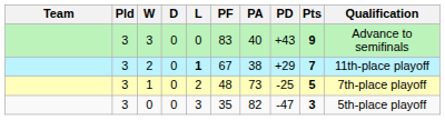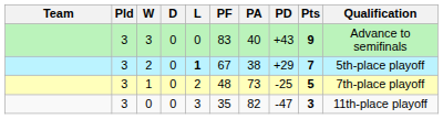row 3 | Qualification: 11th-place playoff -> 5th-place playoff
row 5 | Qualification: 5th-place playoff -> 11th-place playoff
